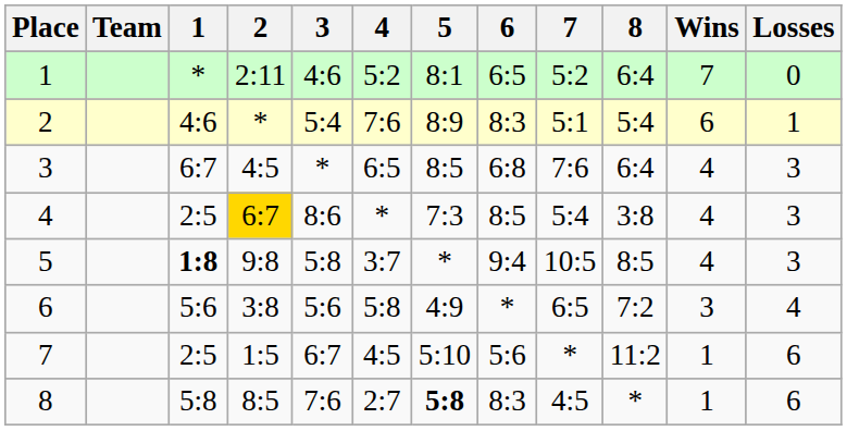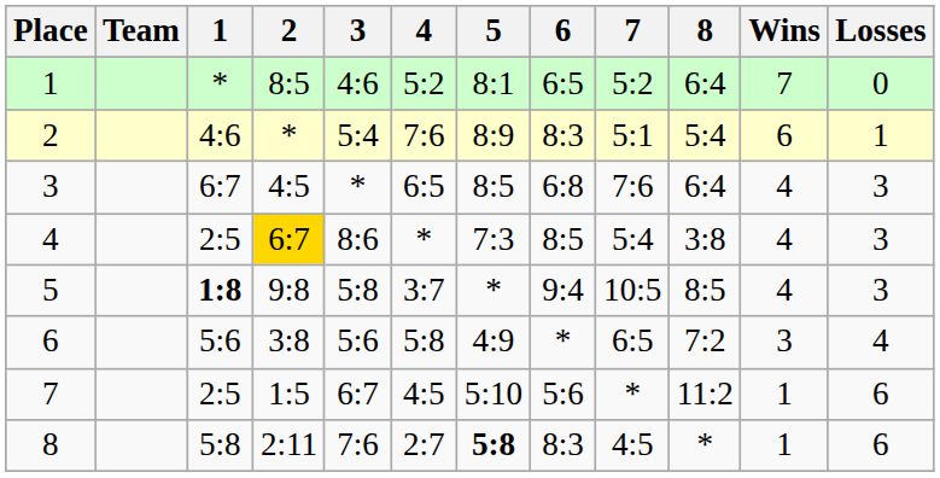row 2 | 2: 2:11 -> 8:5
row 9 | 2: 8:5 -> 2:11
